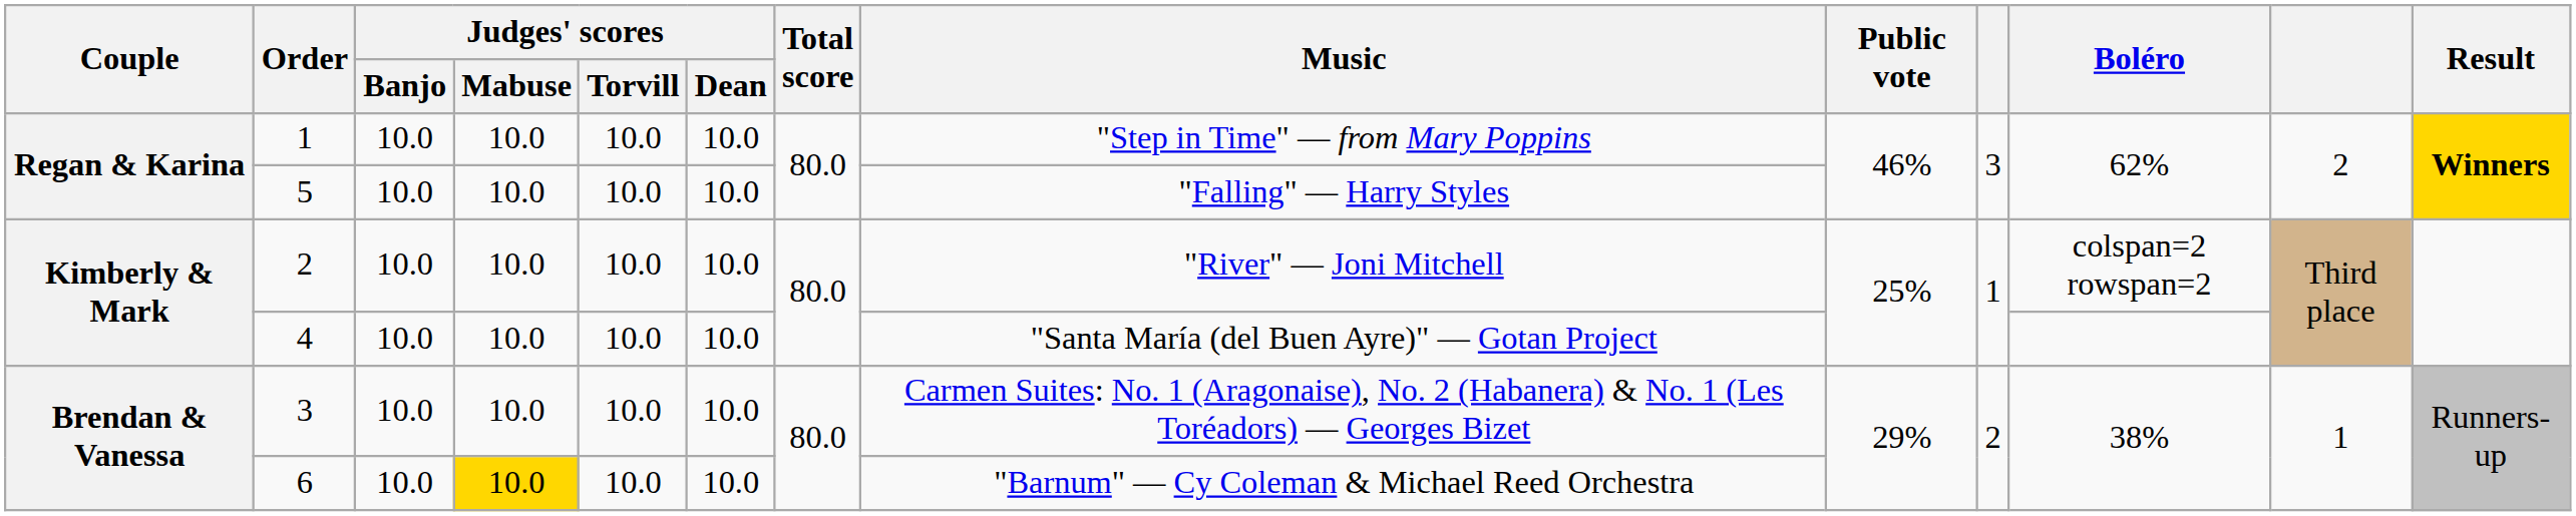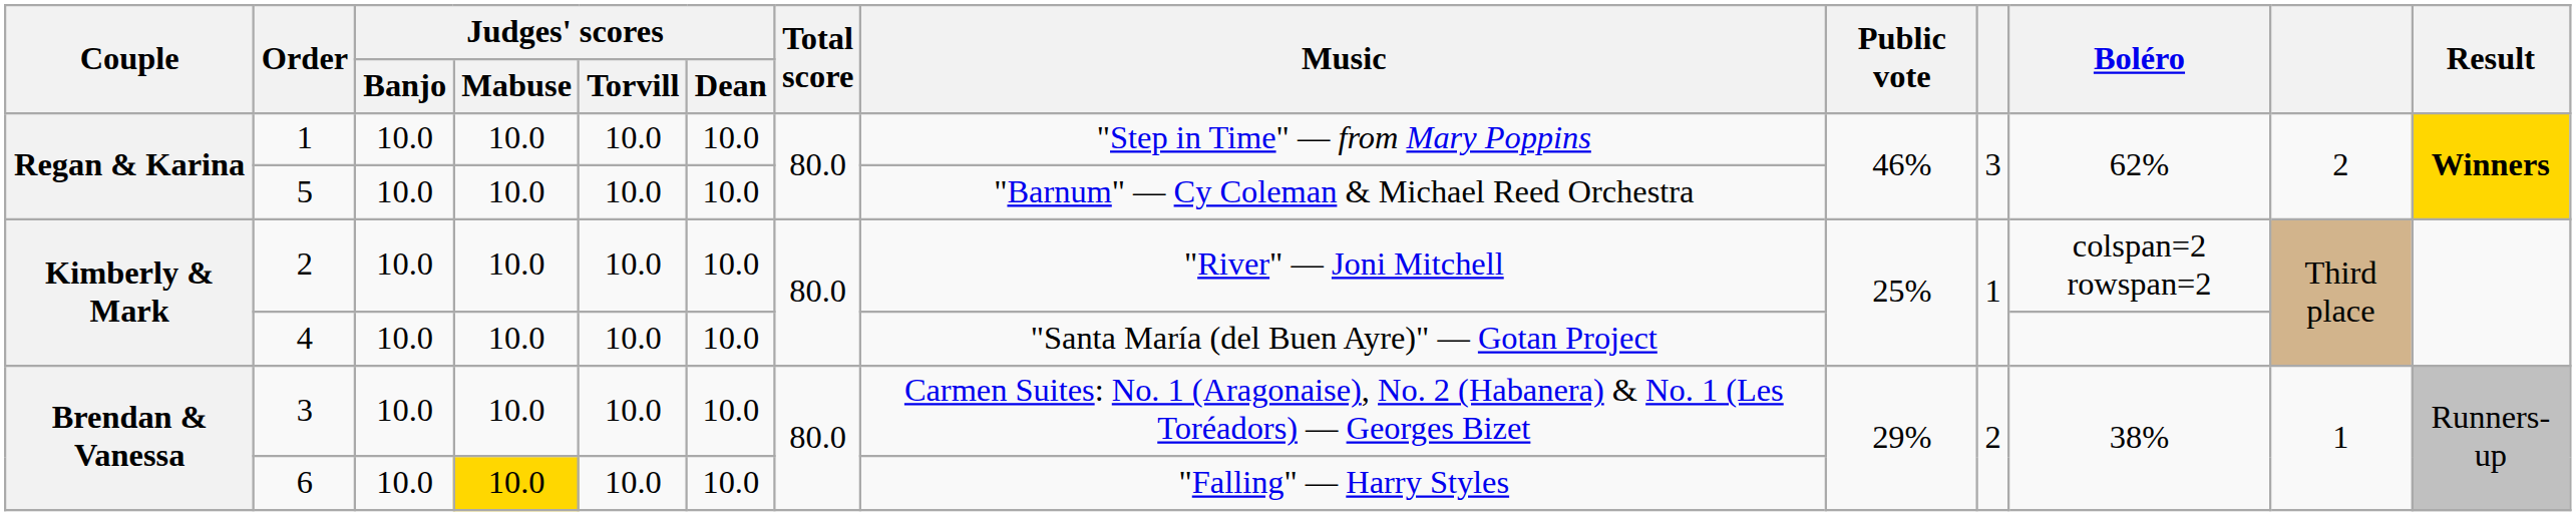5 | Music: "Falling" — Harry Styles -> "Barnum" — Cy Coleman & Michael Reed Orchestra
6 | Music: "Barnum" — Cy Coleman & Michael Reed Orchestra -> "Falling" — Harry Styles
